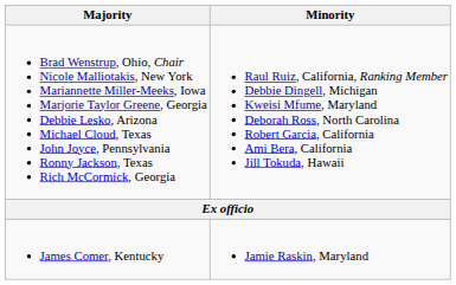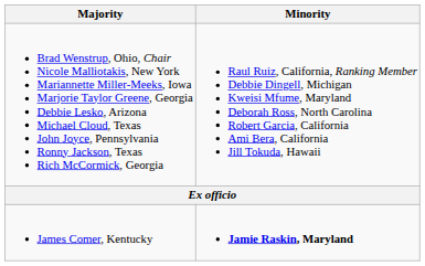James Comer, Kentucky | Minority: normal -> bold
